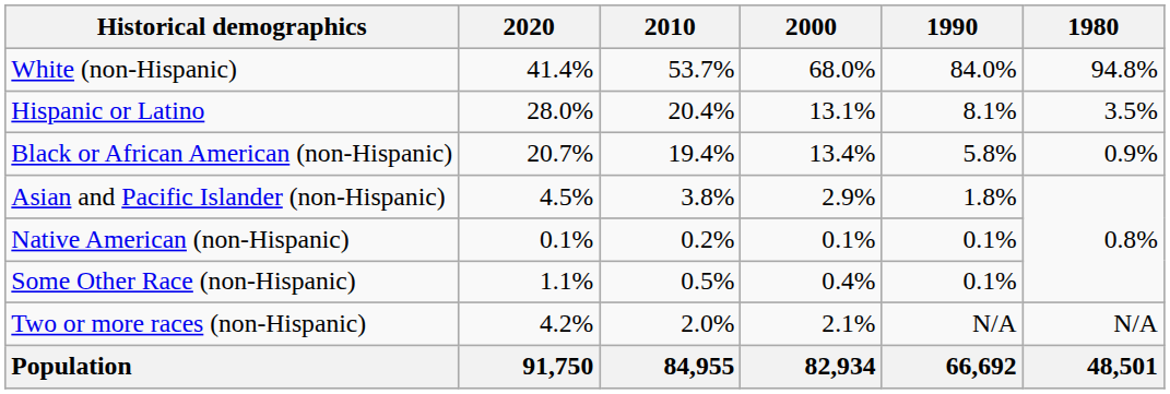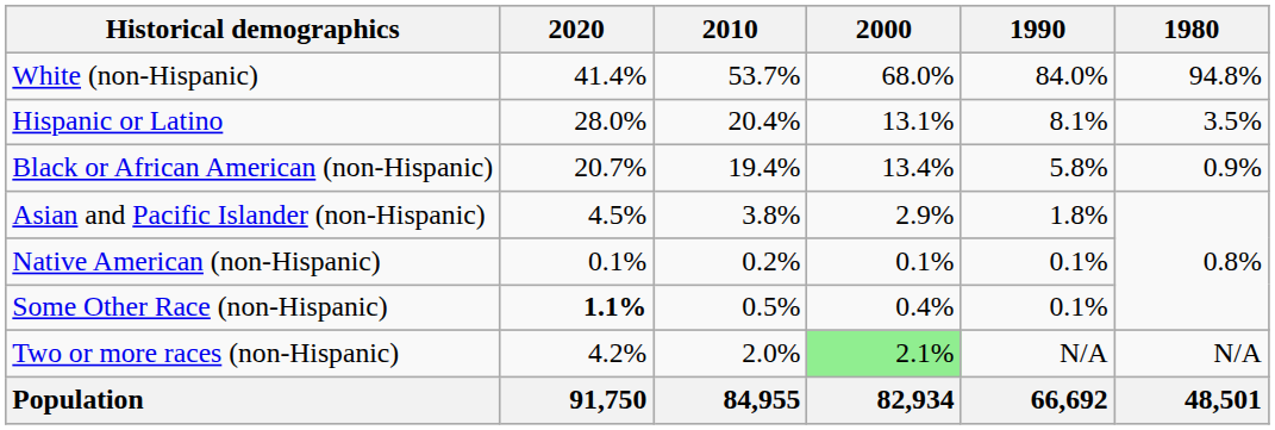Some Other Race (non-Hispanic) | 2020: normal -> bold
Two or more races (non-Hispanic) | 2000: no background -> lightgreen background
